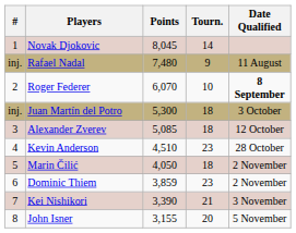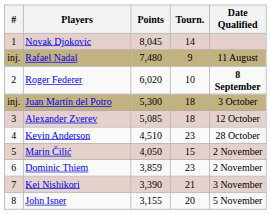Roger Federer | Points: 6,070 -> 6,020
Marin Čilić | Tourn.: 18 -> 15
